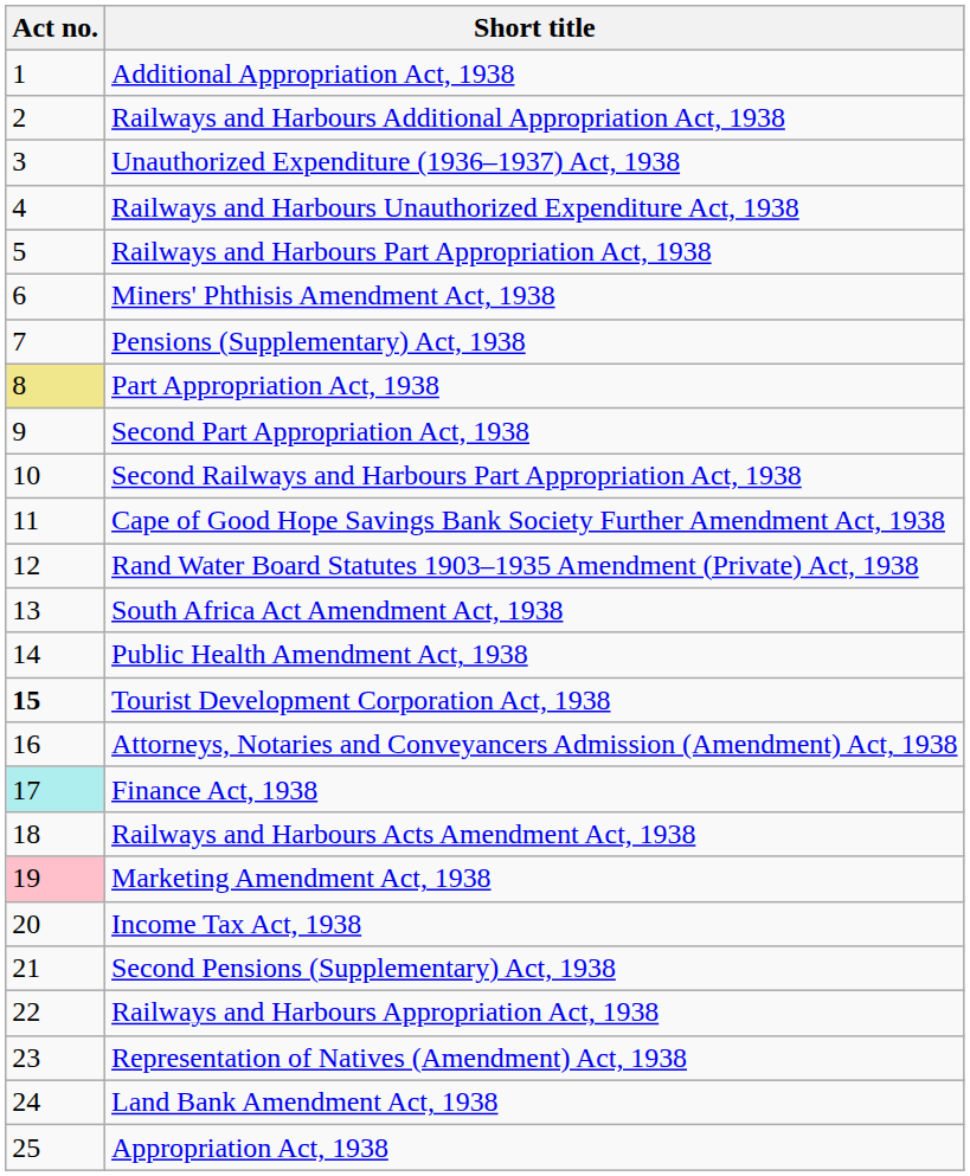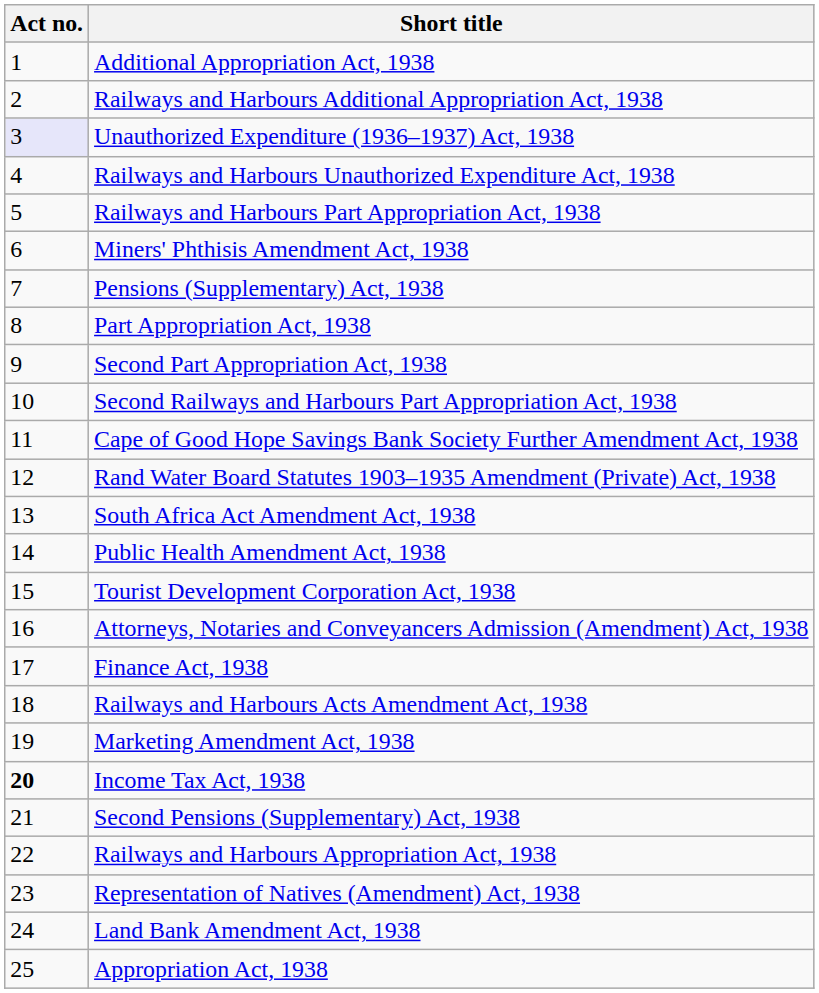Unauthorized Expenditure (1936–1937) Act, 1938 | Act no.: no background -> lavender background
Part Appropriation Act, 1938 | Act no.: khaki background -> no background
Tourist Development Corporation Act, 1938 | Act no.: bold -> normal
Finance Act, 1938 | Act no.: paleturquoise background -> no background
Marketing Amendment Act, 1938 | Act no.: pink background -> no background
Income Tax Act, 1938 | Act no.: normal -> bold
